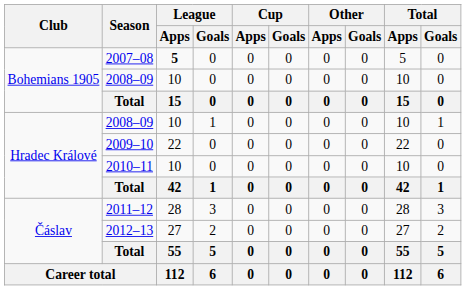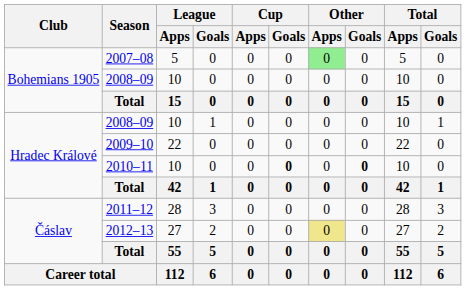2007–08 | League / Apps: bold -> normal
2007–08 | Other / Apps: no background -> lightgreen background
2010–11 | Cup / Goals: normal -> bold
2010–11 | Other / Goals: normal -> bold
2012–13 | Other / Apps: no background -> khaki background
